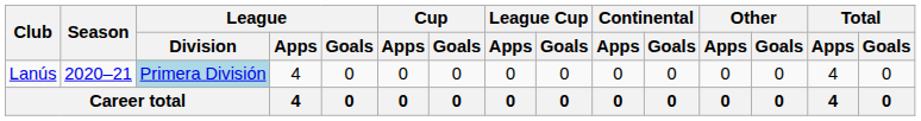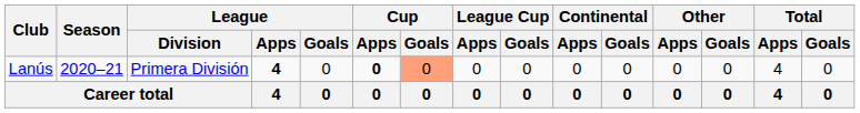Lanús | League / Division: lightblue background -> no background
Lanús | League / Apps: normal -> bold
Lanús | Cup / Apps: normal -> bold
Lanús | Cup / Goals: no background -> lightsalmon background
